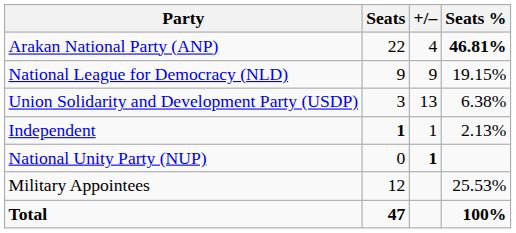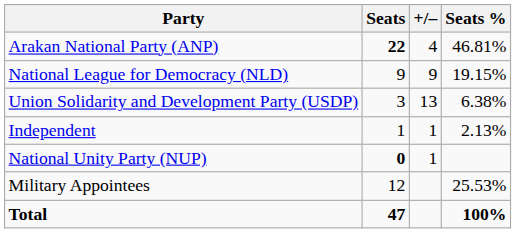Arakan National Party (ANP) | Seats: normal -> bold
Arakan National Party (ANP) | Seats %: bold -> normal
Independent | Seats: bold -> normal
National Unity Party (NUP) | Seats: normal -> bold
National Unity Party (NUP) | +/–: bold -> normal
